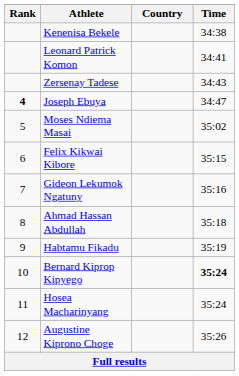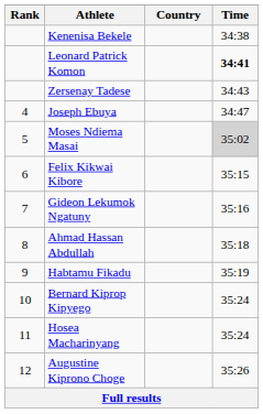Leonard Patrick Komon | Time: normal -> bold
Joseph Ebuya | Rank: bold -> normal
Moses Ndiema Masai | Time: no background -> lightgrey background
Bernard Kiprop Kipyego | Time: bold -> normal
